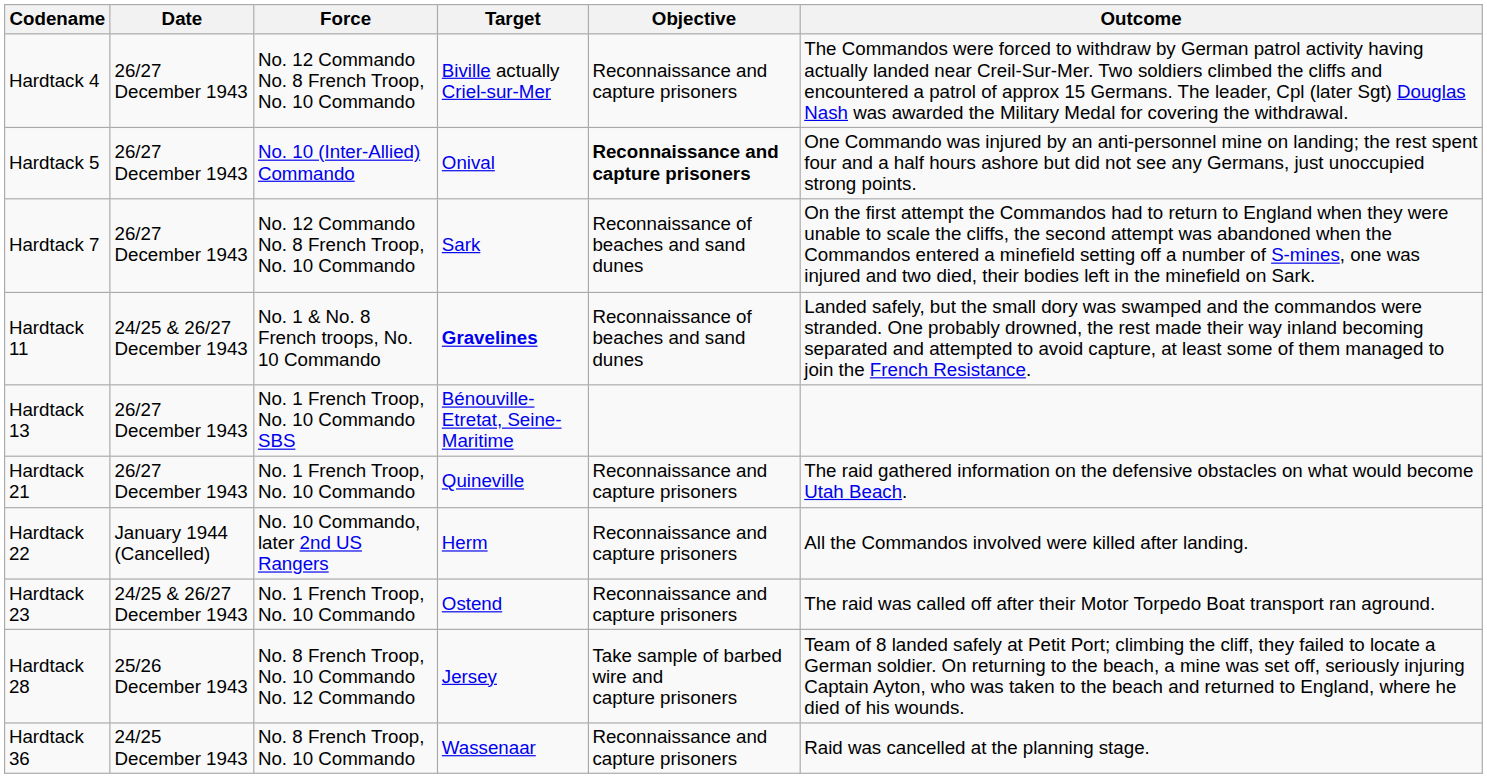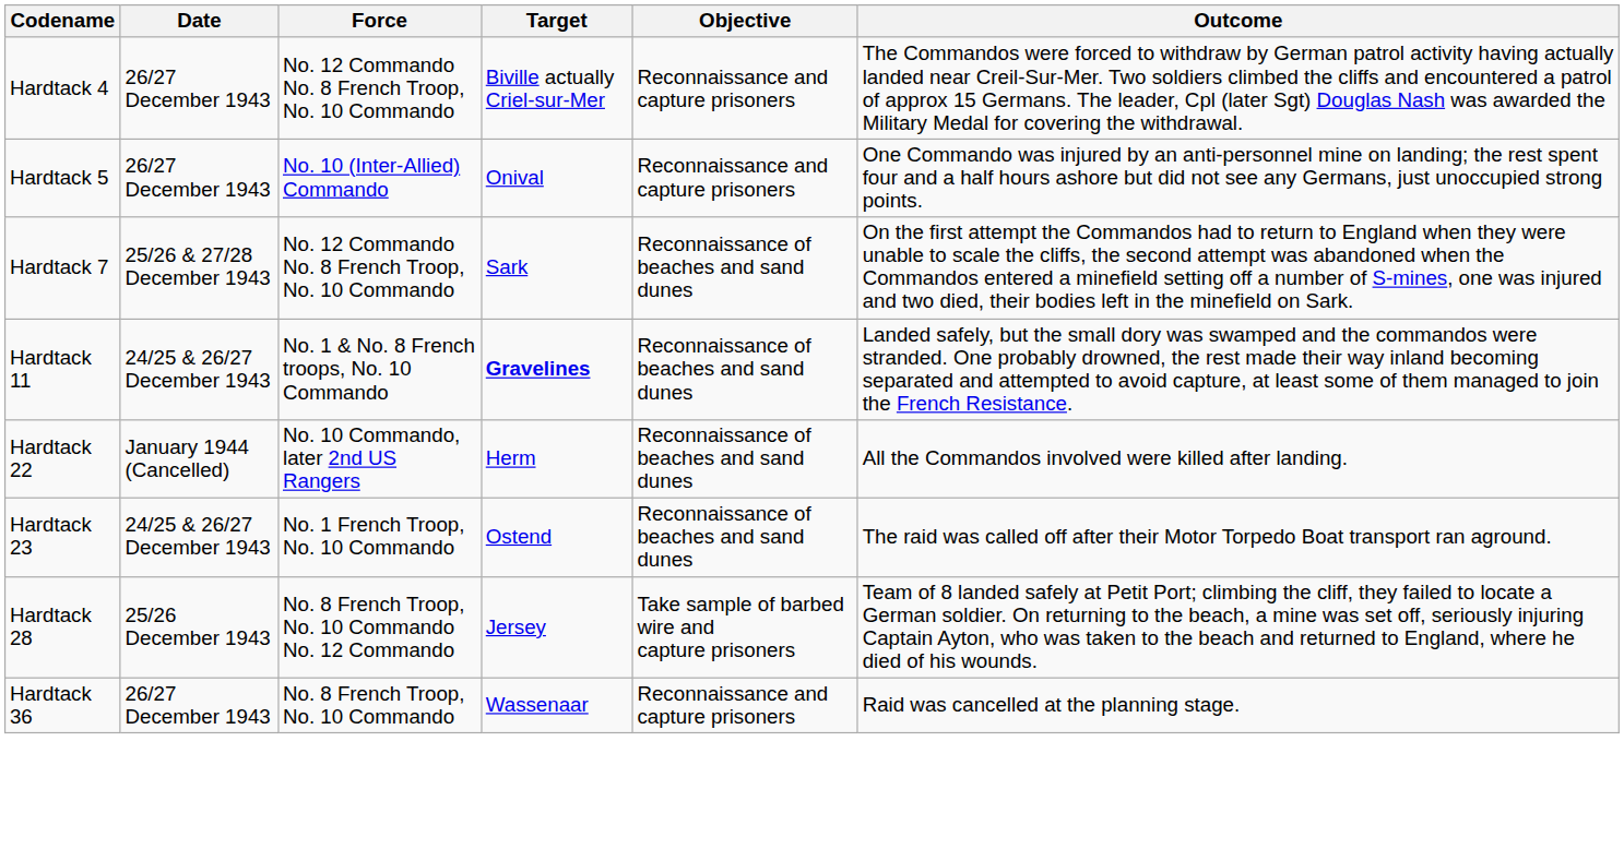Hardtack 5 | Objective: bold -> normal
Hardtack 7 | Date: 26/27 December 1943 -> 25/26 & 27/28 December 1943
- row: Hardtack 13 | 26/27 December 1943 | No. 1 French Troop, No. 10 Commando SBS | Bénouville-Etretat, Seine-Maritime
- row: Hardtack 21 | 26/27 December 1943 | No. 1 French Troop, No. 10 Commando | Quineville | Reconnaissance and capture prisoners | The raid gathered information on the defensive obstacles on what would become Utah Beach.
Hardtack 22 | Objective: Reconnaissance and capture prisoners -> Reconnaissance of beaches and sand dunes
Hardtack 23 | Objective: Reconnaissance and capture prisoners -> Reconnaissance of beaches and sand dunes
Hardtack 36 | Date: 24/25 December 1943 -> 26/27 December 1943
